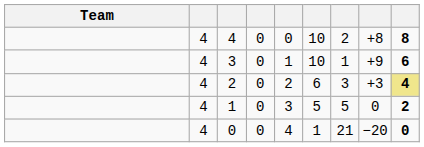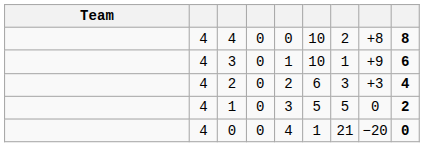row 4 | column 9: khaki background -> no background
